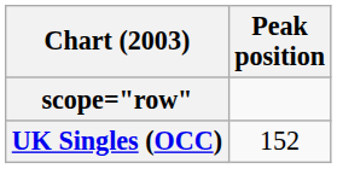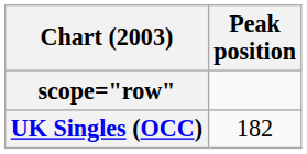UK Singles (OCC) | Peak position: 152 -> 182
